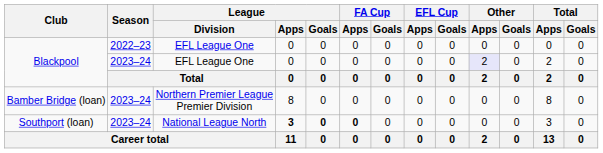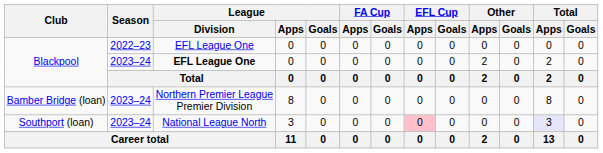Blackpool / 2023–24 | League / Division: normal -> bold
Blackpool / 2023–24 | Other / Apps: lavender background -> no background
Southport (loan) | League / Apps: bold -> normal
Southport (loan) | League / Goals: bold -> normal
Southport (loan) | FA Cup / Apps: bold -> normal
Southport (loan) | EFL Cup / Apps: no background -> pink background
Southport (loan) | Total / Apps: no background -> lavender background
